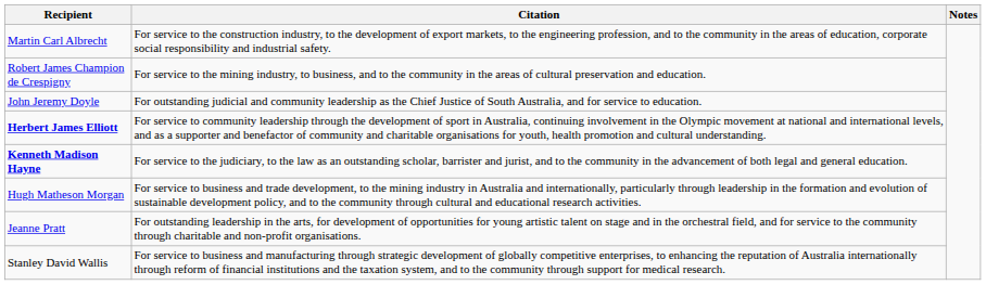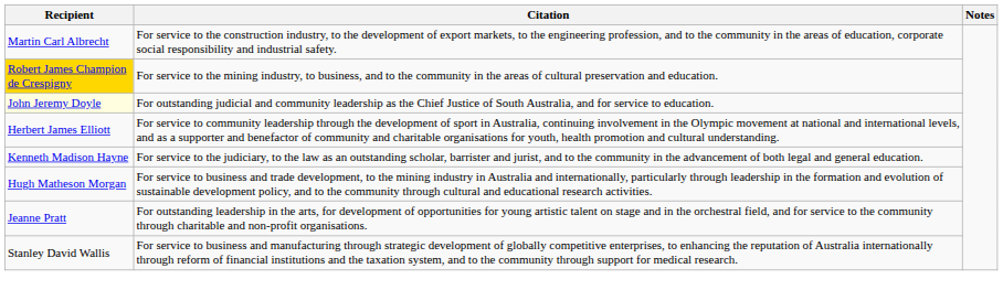Robert James Champion de Crespigny | Recipient: no background -> gold background
John Jeremy Doyle | Recipient: no background -> lightyellow background
Herbert James Elliott | Recipient: bold -> normal
Kenneth Madison Hayne | Recipient: bold -> normal
